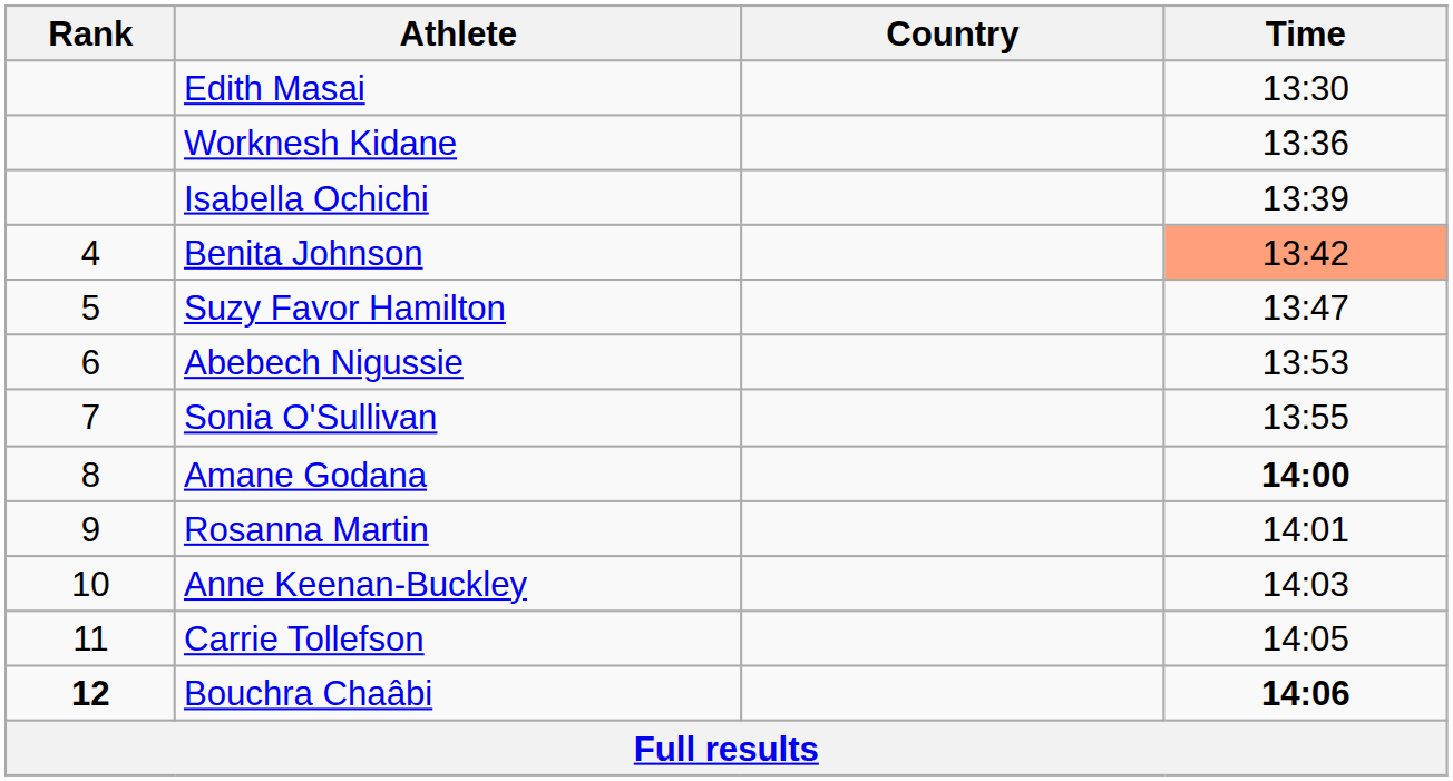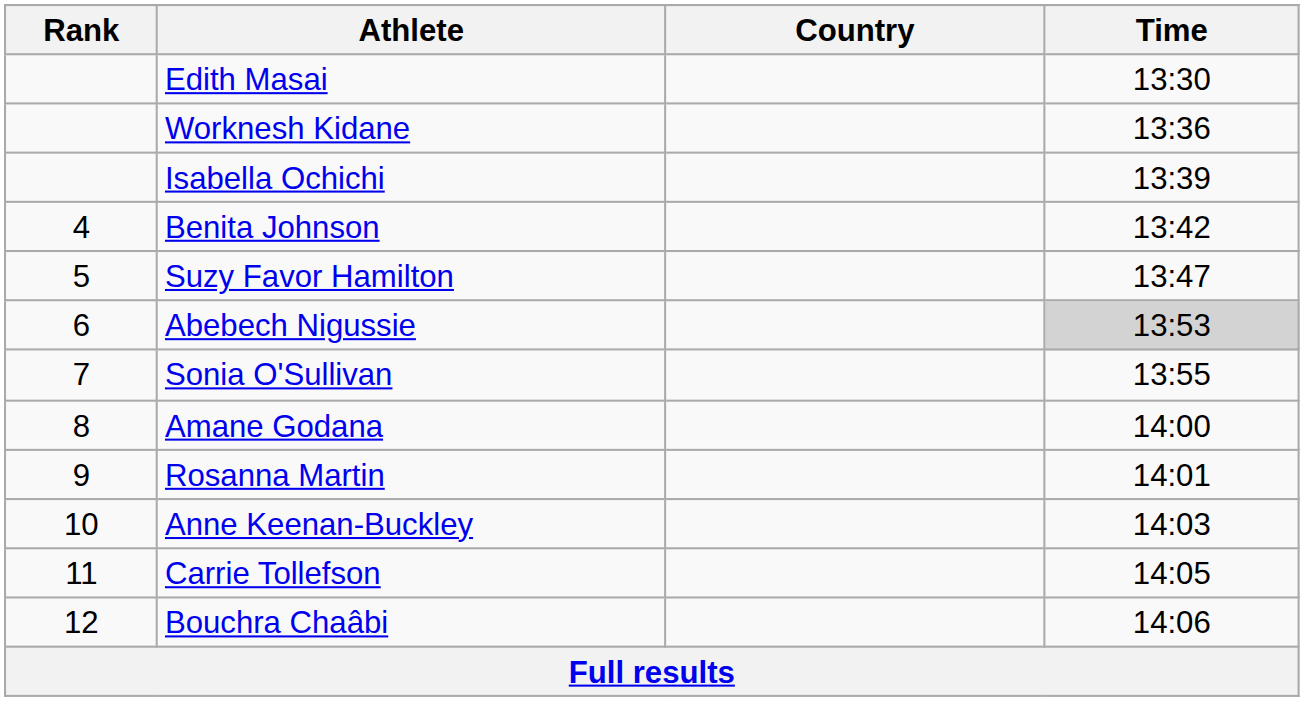Benita Johnson | Time: lightsalmon background -> no background
Abebech Nigussie | Time: no background -> lightgrey background
Amane Godana | Time: bold -> normal
Bouchra Chaâbi | Rank: bold -> normal
Bouchra Chaâbi | Time: bold -> normal
